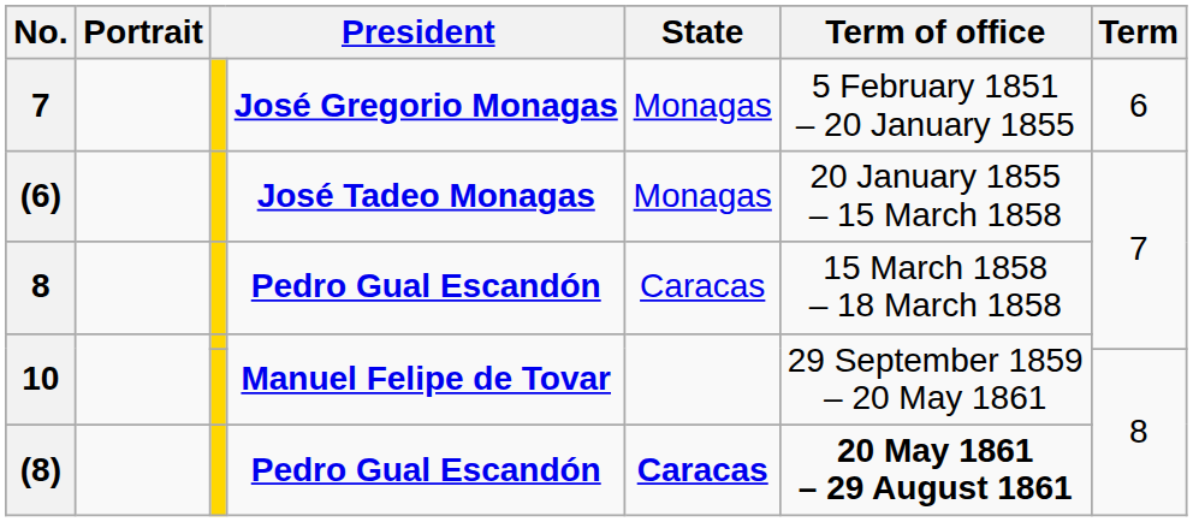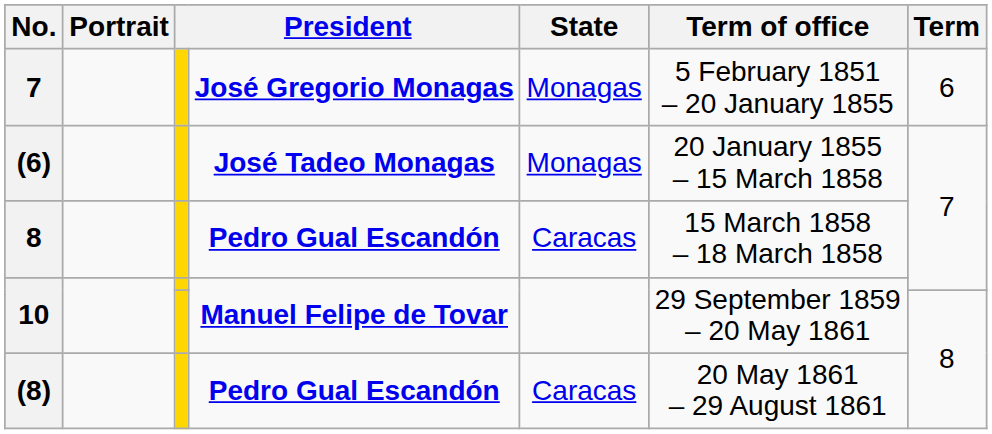(8) | State: bold -> normal
(8) | Term of office: bold -> normal
